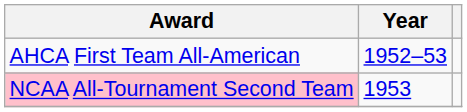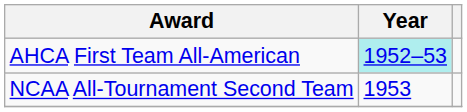row 2 | Year: no background -> paleturquoise background
row 3 | Award: pink background -> no background
